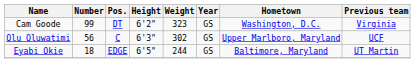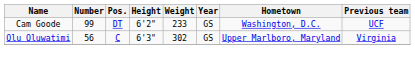Cam Goode | Weight: 323 -> 233
Cam Goode | Previous team: Virginia -> UCF
Olu Oluwatimi | Previous team: UCF -> Virginia
- row: Eyabi Okie | 18 | EDGE | 6'5" | 244 | GS | Baltimore, Maryland | UT Martin
